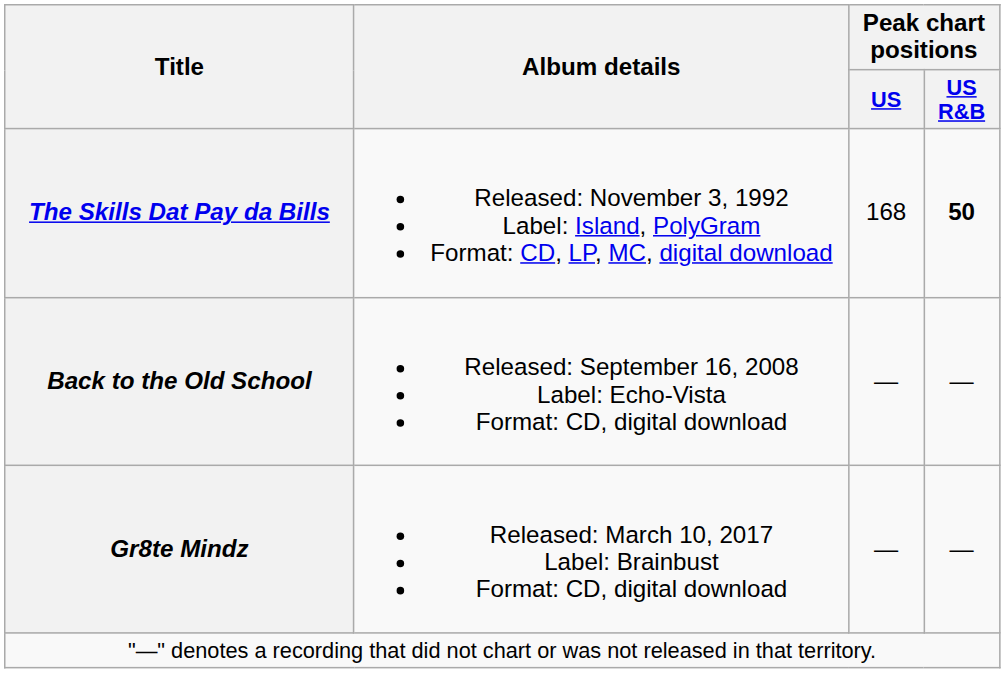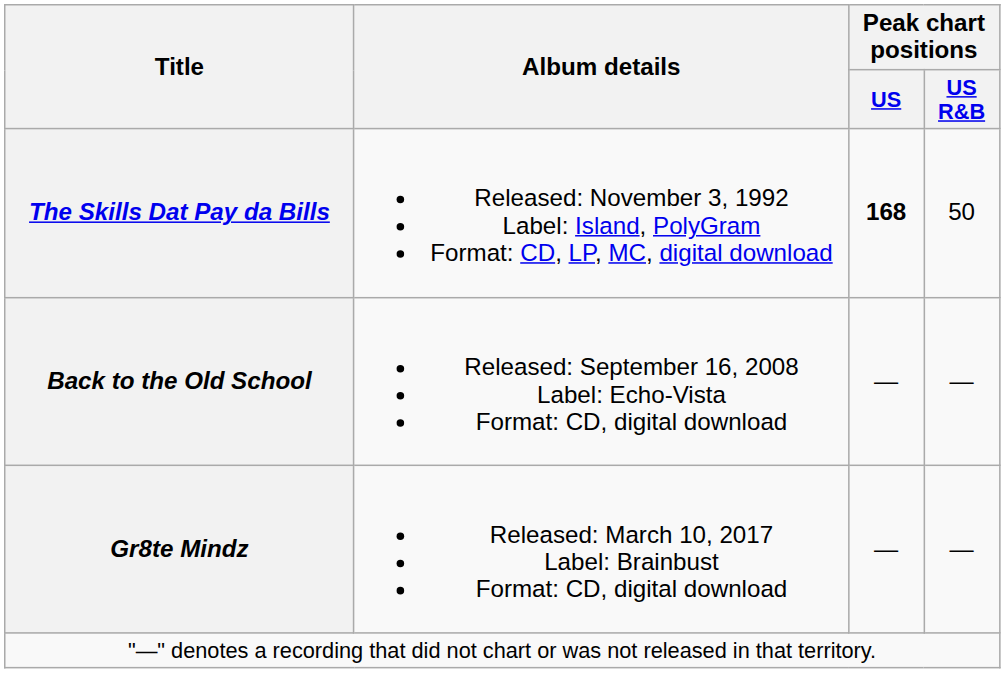The Skills Dat Pay da Bills | Peak chart positions / US: normal -> bold
The Skills Dat Pay da Bills | Peak chart positions / US R&B: bold -> normal
